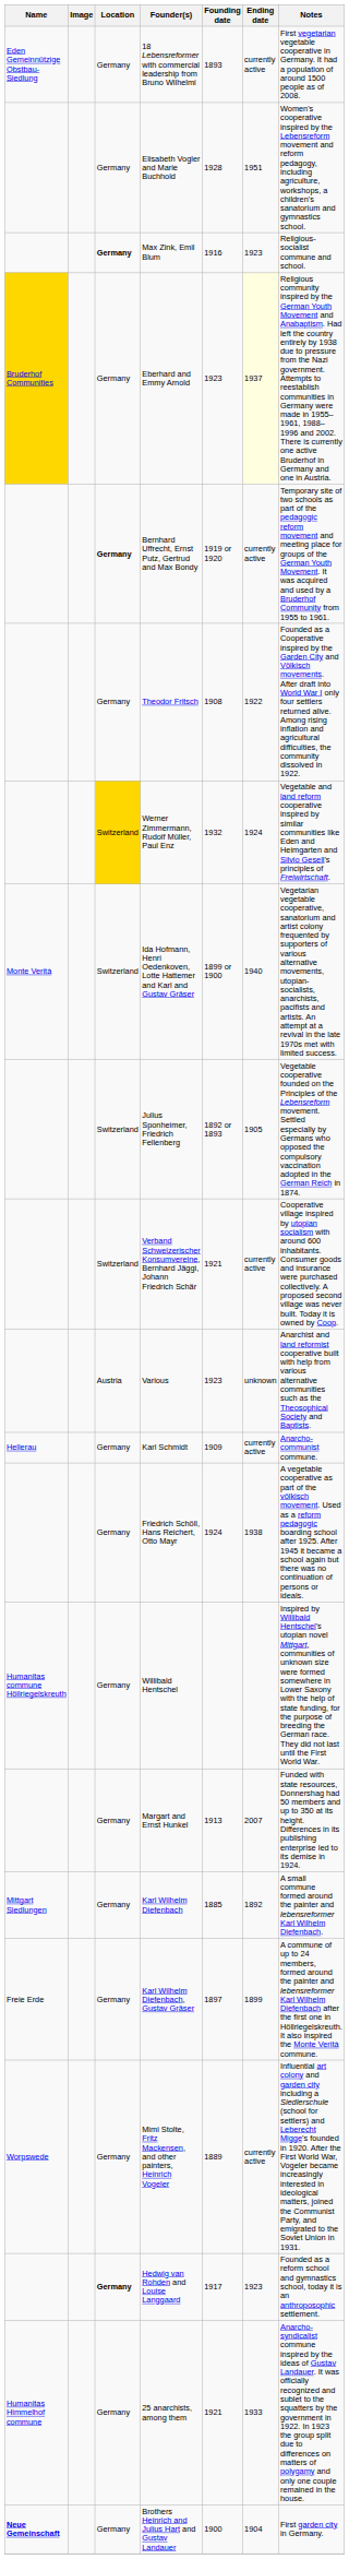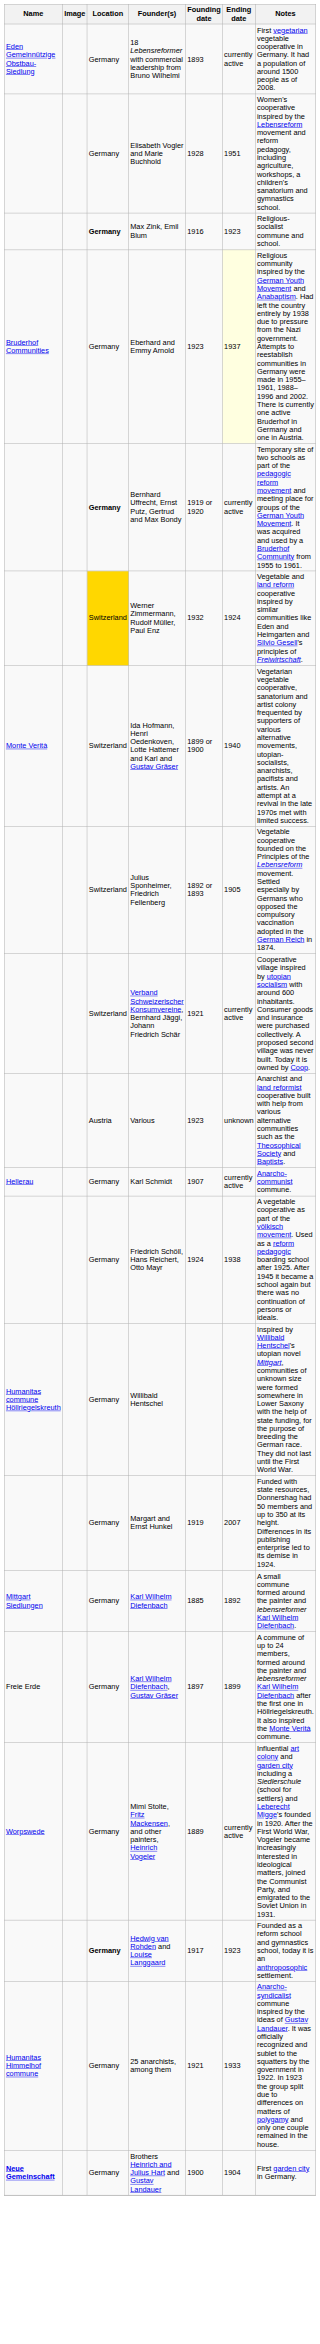Eberhard and Emmy Arnold | Name: gold background -> no background
- row: Germany | Theodor Fritsch | 1908 | 1922 | Founded as a Cooperative inspired by the Garden City and Völkisch movements. After draft into World War I only four settlers returned alive. Among rising inflation and agricultural difficulties, the community dissolved in 1922.
Karl Schmidt | Founding date: 1909 -> 1907
Margart and Ernst Hunkel | Founding date: 1913 -> 1919
